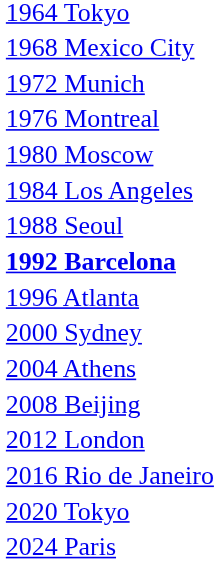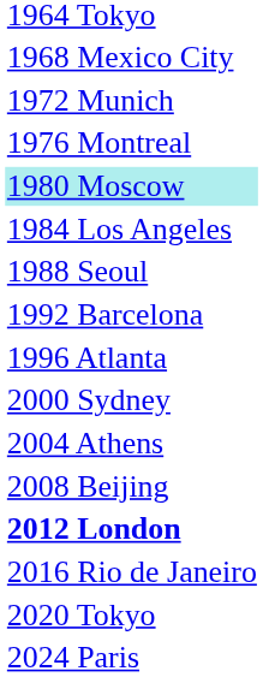1980 Moscow | column 1: no background -> paleturquoise background
1992 Barcelona | column 1: bold -> normal
2012 London | column 1: normal -> bold
